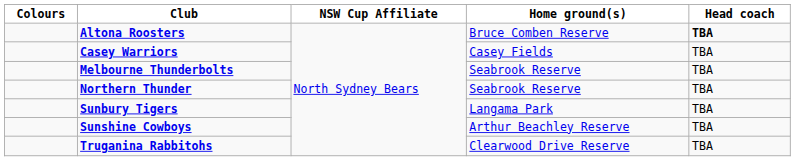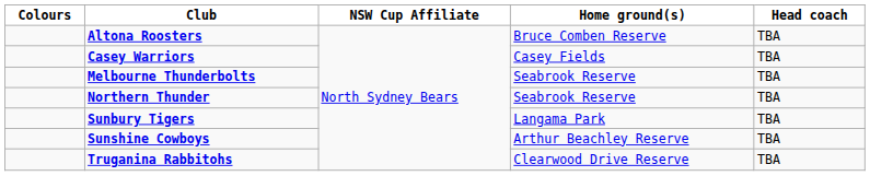Altona Roosters | Head coach: bold -> normal
